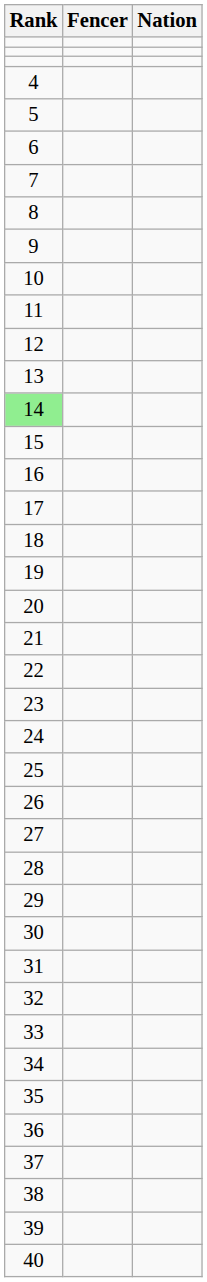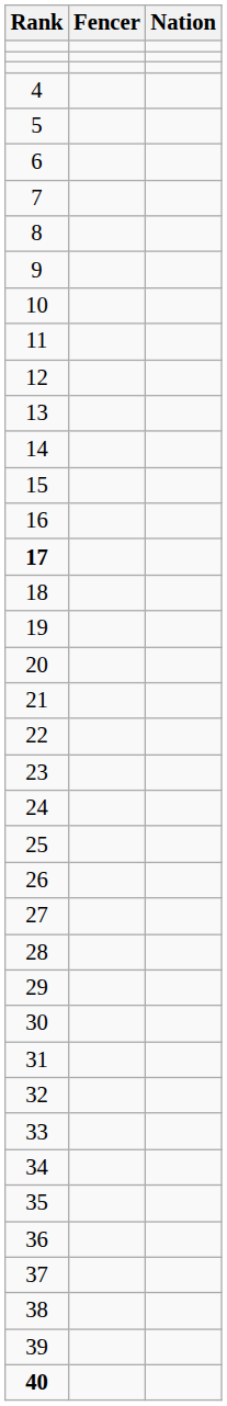14 | Rank: lightgreen background -> no background
17 | Rank: normal -> bold
40 | Rank: normal -> bold
